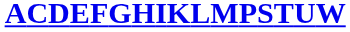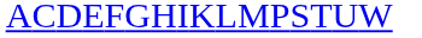row 1 | column 1: bold -> normal
